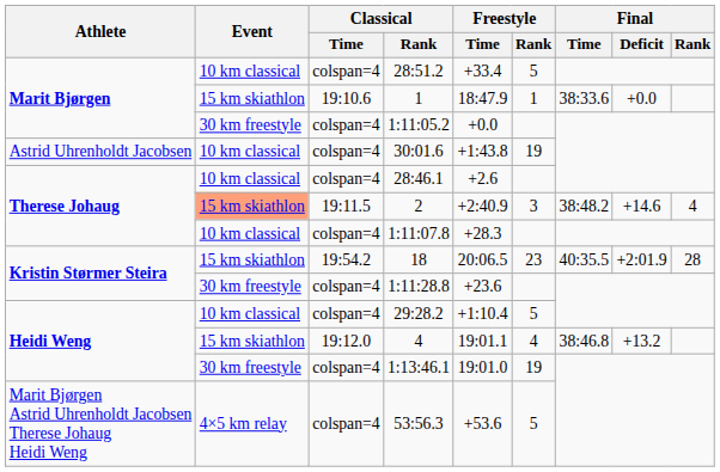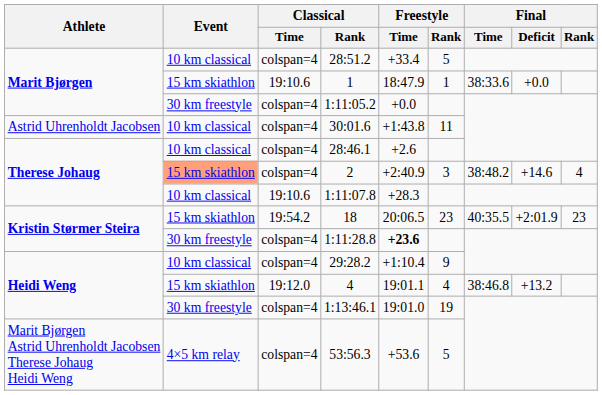30:01.6 | Freestyle / Rank: 19 -> 11
2 | Classical / Time: 19:11.5 -> colspan=4
1:11:07.8 | Classical / Time: colspan=4 -> 19:10.6
18 | Final / Rank: 28 -> 23
1:11:28.8 | Freestyle / Time: normal -> bold
29:28.2 | Freestyle / Rank: 5 -> 9
